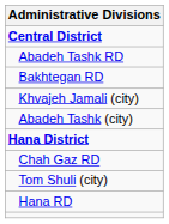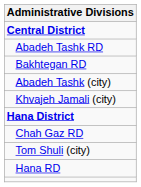row 5 | column 1: Khvajeh Jamali (city) -> Abadeh Tashk (city)
row 6 | column 1: Abadeh Tashk (city) -> Khvajeh Jamali (city)
